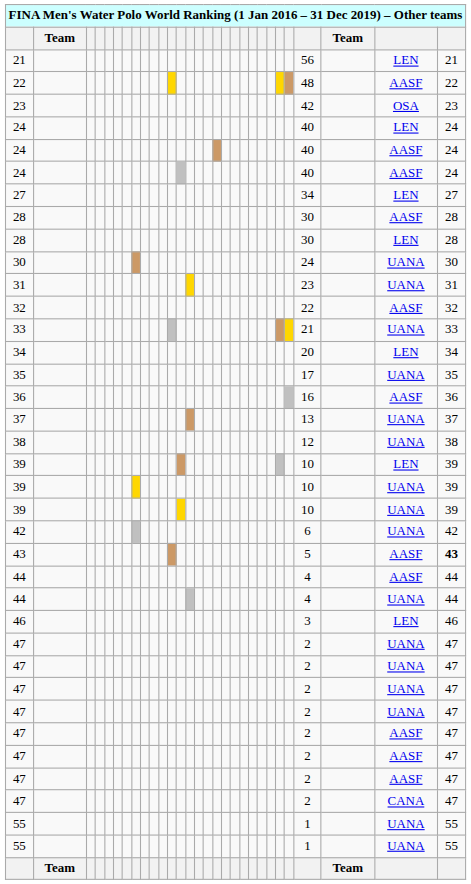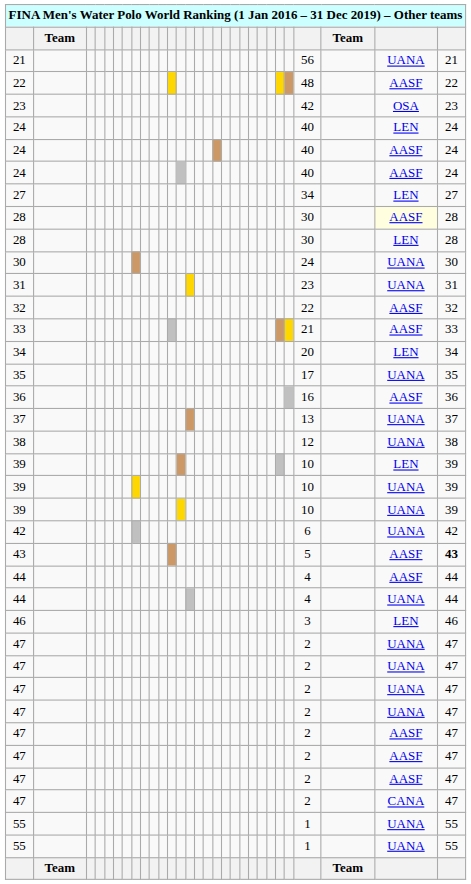row 3 | column 28: LEN -> UANA
row 10 | column 28: no background -> lightyellow background
row 15 | column 28: UANA -> AASF
